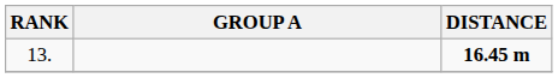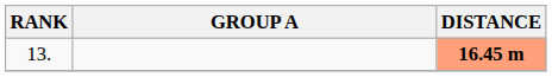13. | DISTANCE: no background -> lightsalmon background
